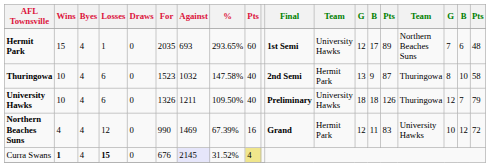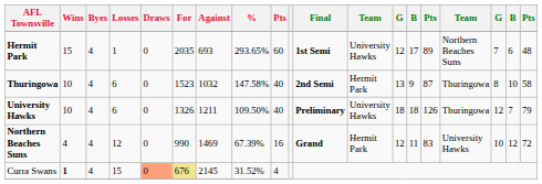Curra Swans | Losses: bold -> normal
Curra Swans | Draws: no background -> lightsalmon background
Curra Swans | For: no background -> khaki background
Curra Swans | Against: lavender background -> no background
Curra Swans | column 9: khaki background -> no background
